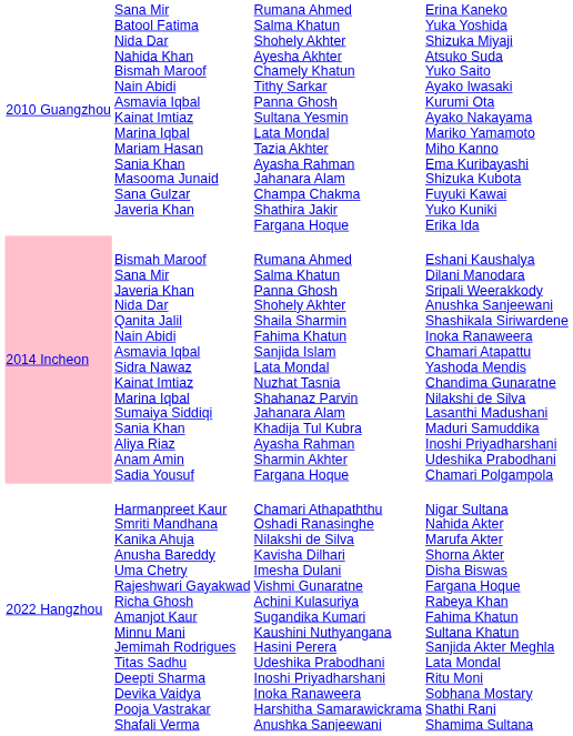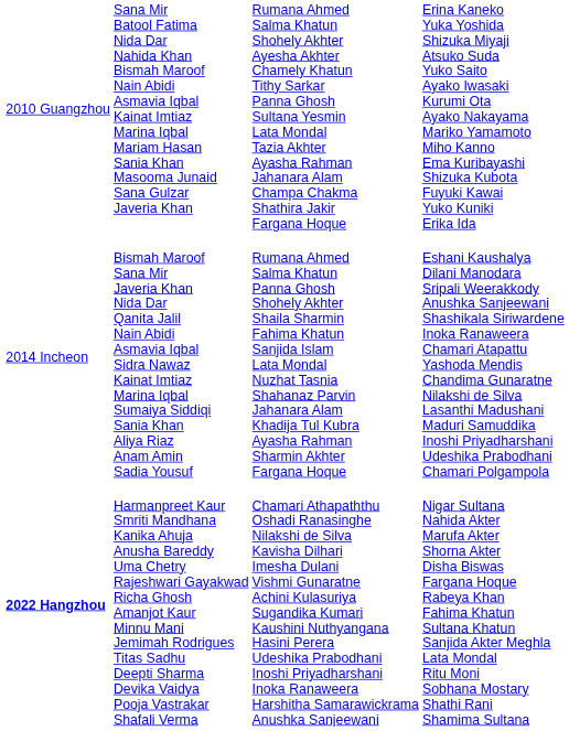2014 Incheon | column 1: pink background -> no background
2022 Hangzhou | column 1: normal -> bold
